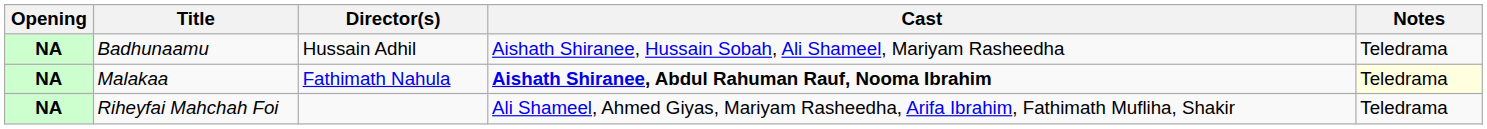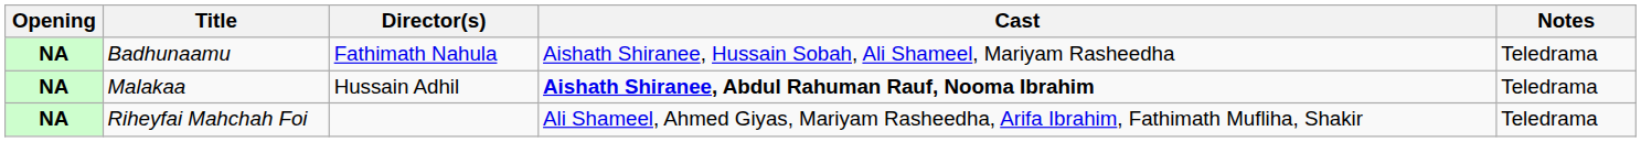Badhunaamu | Director(s): Hussain Adhil -> Fathimath Nahula
Malakaa | Director(s): Fathimath Nahula -> Hussain Adhil
Malakaa | Notes: lightyellow background -> no background
